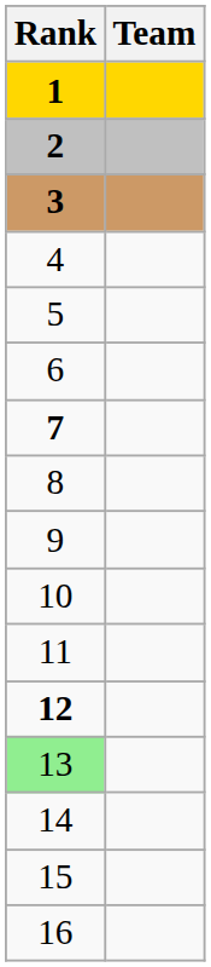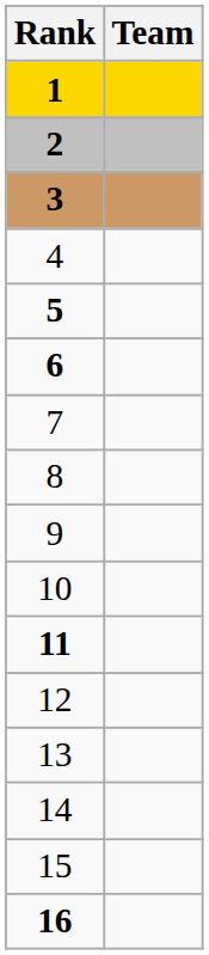5 | Rank: normal -> bold
6 | Rank: normal -> bold
7 | Rank: bold -> normal
11 | Rank: normal -> bold
12 | Rank: bold -> normal
13 | Rank: lightgreen background -> no background
16 | Rank: normal -> bold
